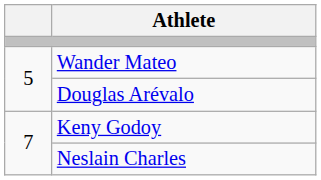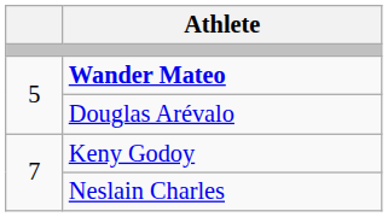Wander Mateo | Athlete: normal -> bold
